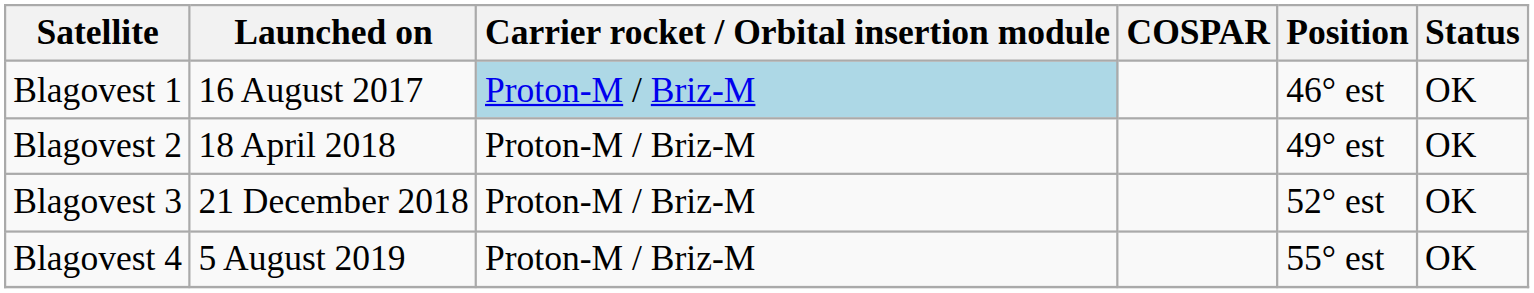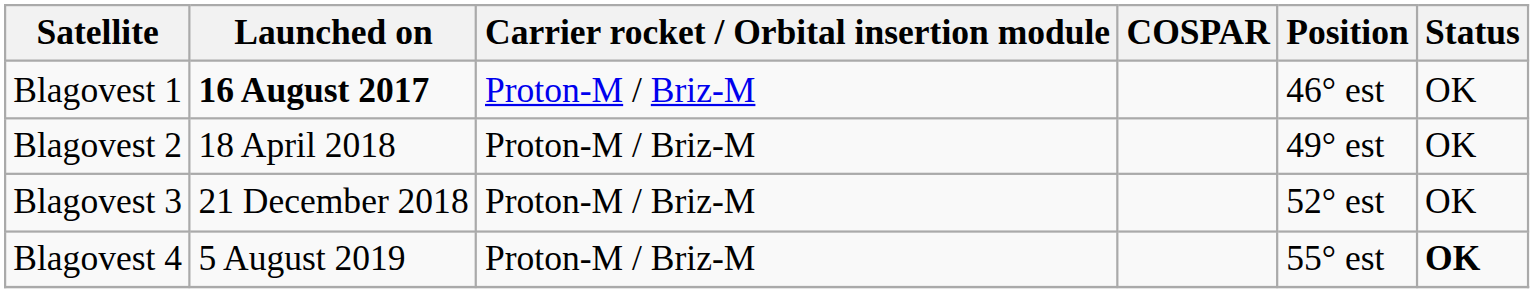Blagovest 1 | Launched on: normal -> bold
Blagovest 1 | Carrier rocket / Orbital insertion module: lightblue background -> no background
Blagovest 4 | Status: normal -> bold
